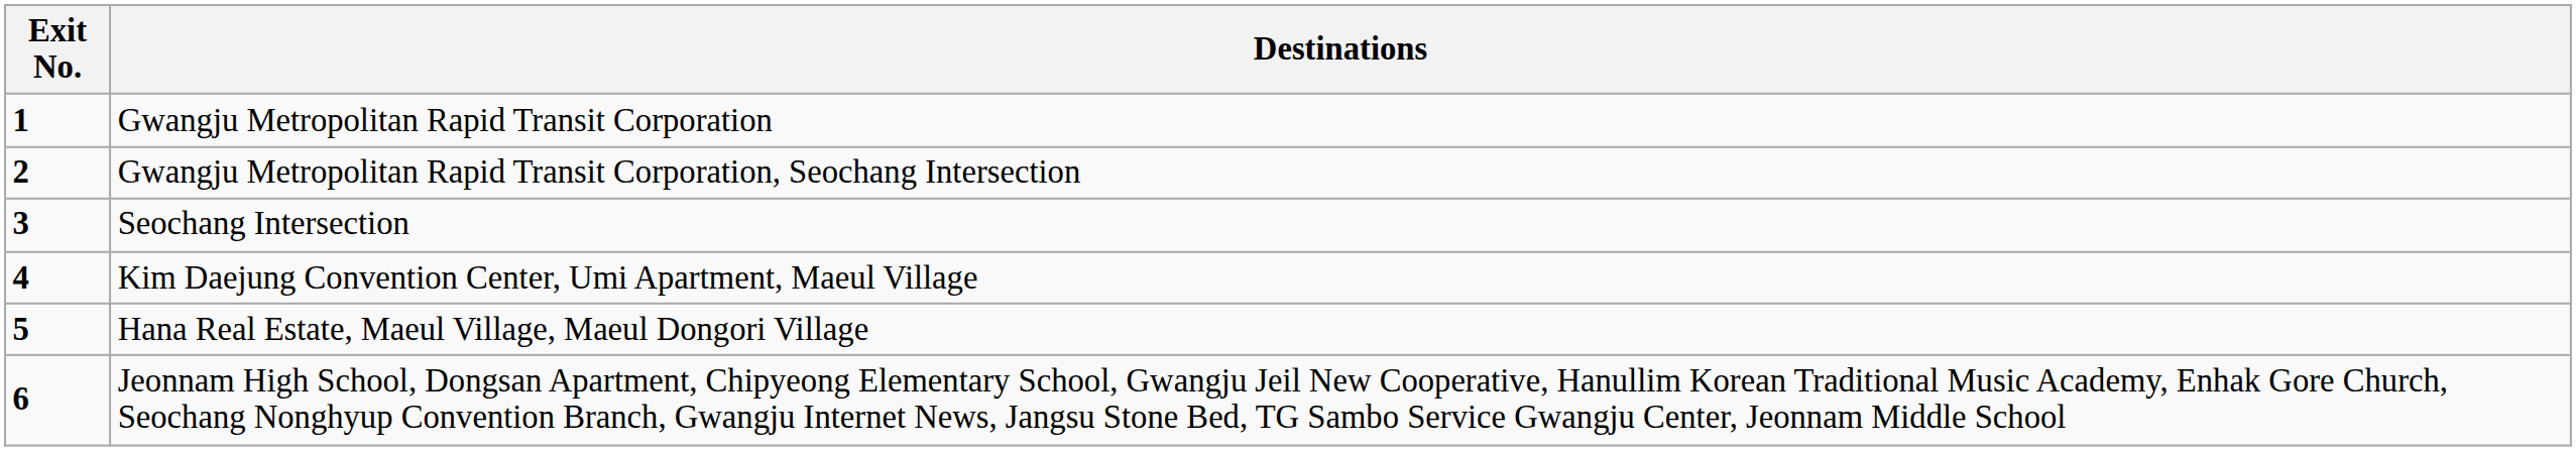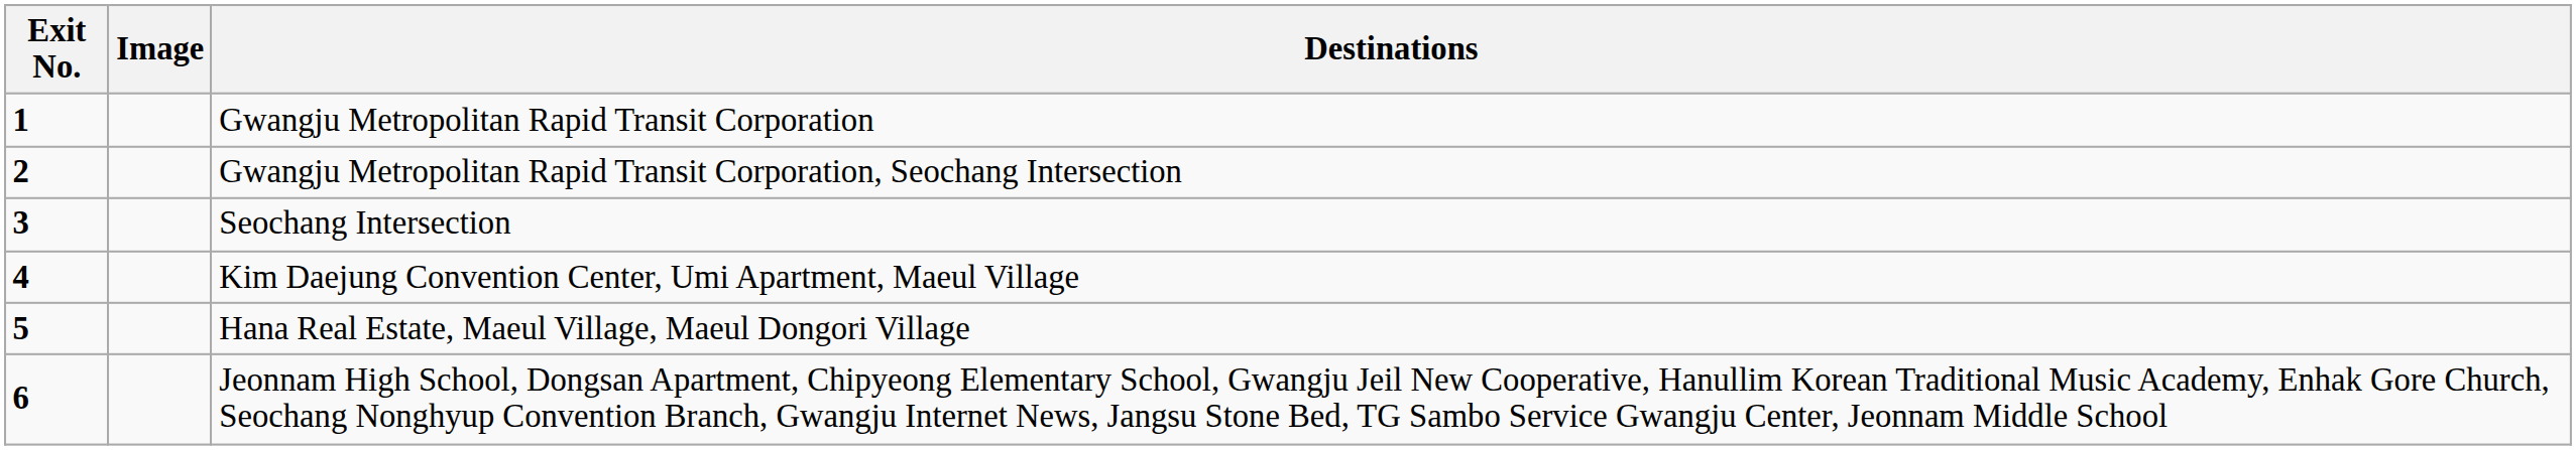+ column: Image
